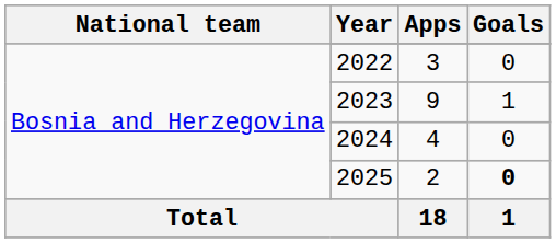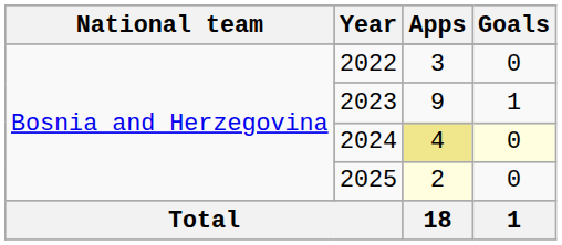2024 | Apps: no background -> khaki background
2024 | Goals: no background -> lightyellow background
2025 | Apps: no background -> lightyellow background
2025 | Goals: bold -> normal
